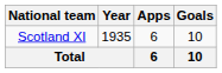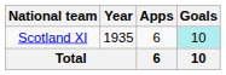Scotland XI | Goals: no background -> paleturquoise background
